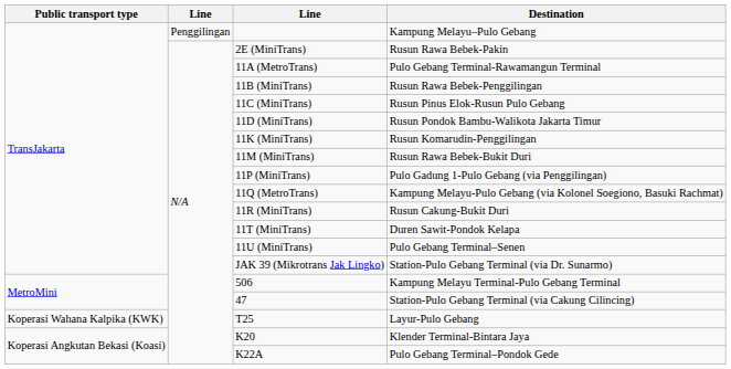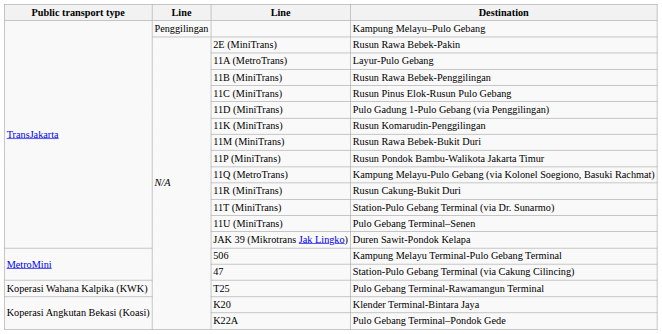11A (MetroTrans) | Destination: Pulo Gebang Terminal-Rawamangun Terminal -> Layur-Pulo Gebang
11D (MiniTrans) | Destination: Rusun Pondok Bambu-Walikota Jakarta Timur -> Pulo Gadung 1-Pulo Gebang (via Penggilingan)
11P (MiniTrans) | Destination: Pulo Gadung 1-Pulo Gebang (via Penggilingan) -> Rusun Pondok Bambu-Walikota Jakarta Timur
11T (MiniTrans) | Destination: Duren Sawit-Pondok Kelapa -> Station-Pulo Gebang Terminal (via Dr. Sunarmo)
JAK 39 (Mikrotrans Jak Lingko) | Destination: Station-Pulo Gebang Terminal (via Dr. Sunarmo) -> Duren Sawit-Pondok Kelapa
T25 | Destination: Layur-Pulo Gebang -> Pulo Gebang Terminal-Rawamangun Terminal
